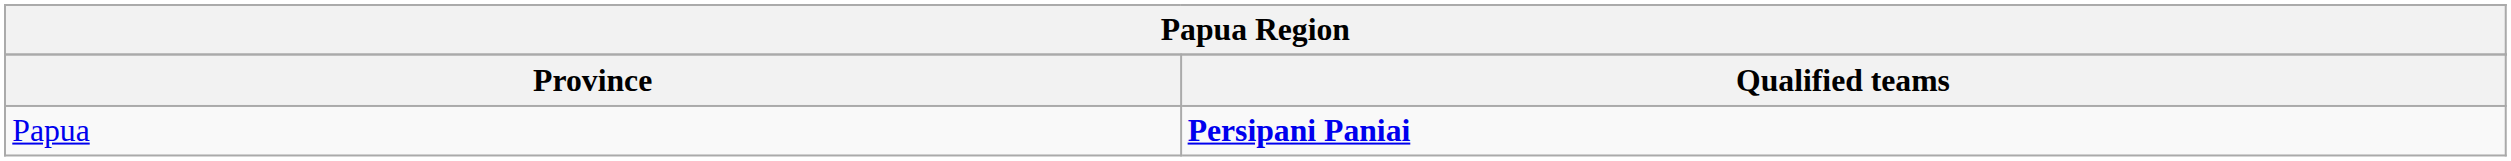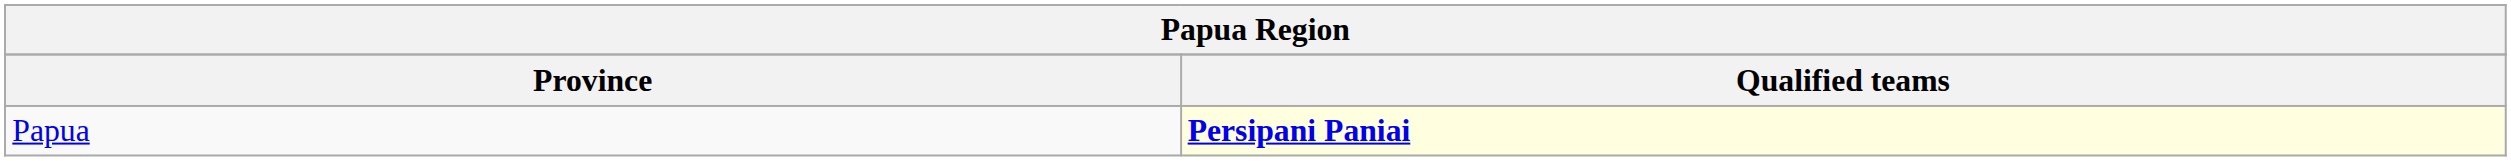Papua | Qualified teams: no background -> lightyellow background
